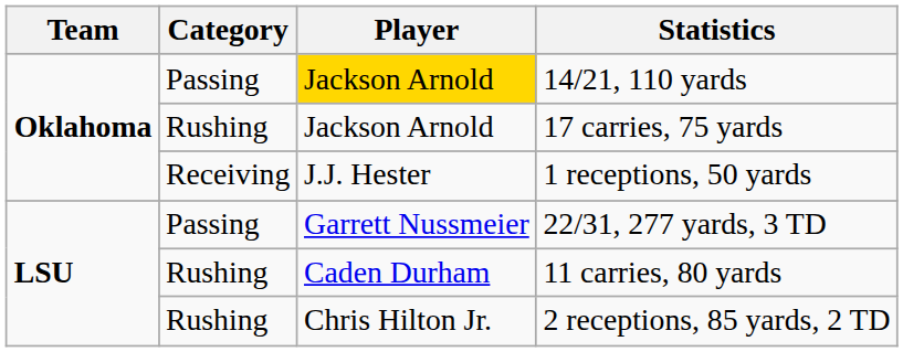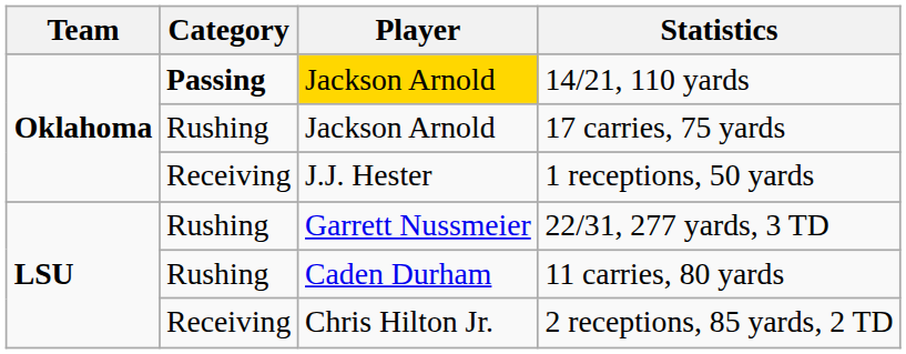14/21, 110 yards | Category: normal -> bold
22/31, 277 yards, 3 TD | Category: Passing -> Rushing
2 receptions, 85 yards, 2 TD | Category: Rushing -> Receiving
